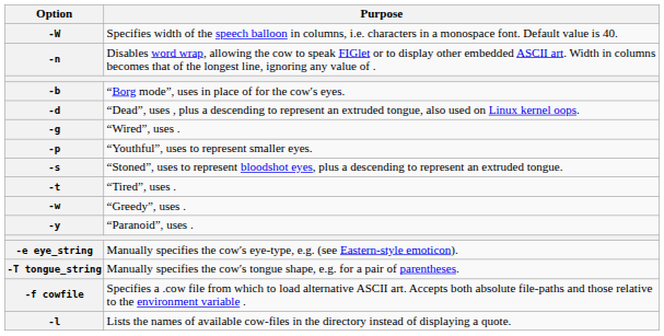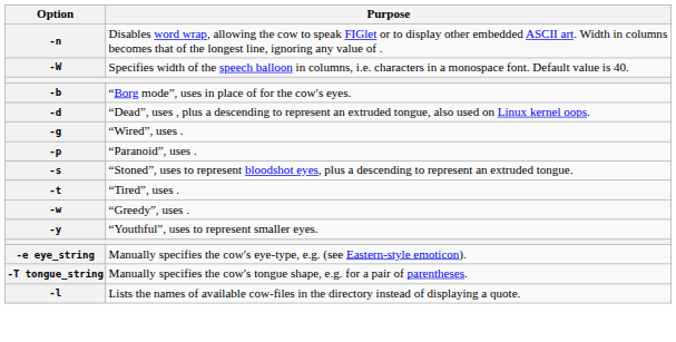rows swapped: -n <-> -W
-p | Purpose: “Youthful”, uses to represent smaller eyes. -> “Paranoid”, uses .
-y | Purpose: “Paranoid”, uses . -> “Youthful”, uses to represent smaller eyes.
- row: -f cowfile | Specifies a .cow file from which to load alternative ASCII art. Accepts both absolute file-paths and those relative to the environment variable .
